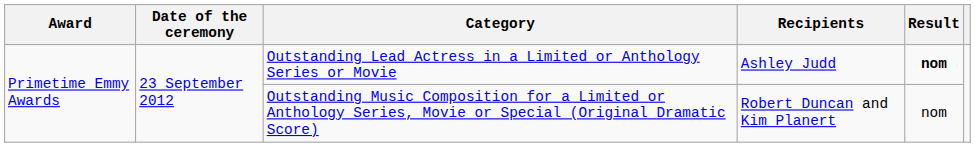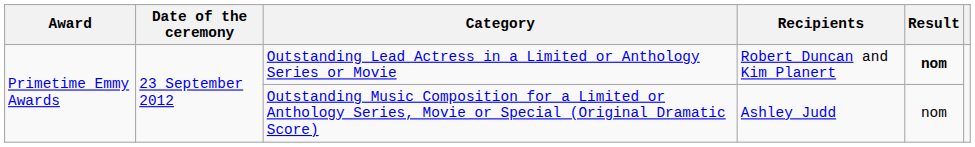row 2 | Recipients: Ashley Judd -> Robert Duncan and Kim Planert
row 3 | Recipients: Robert Duncan and Kim Planert -> Ashley Judd
